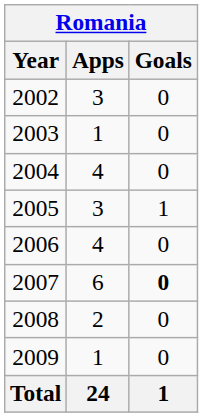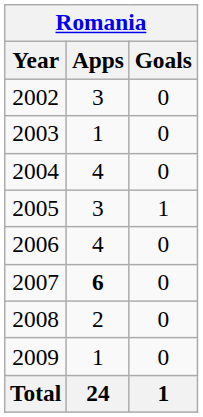2007 | Apps: normal -> bold
2007 | Goals: bold -> normal
